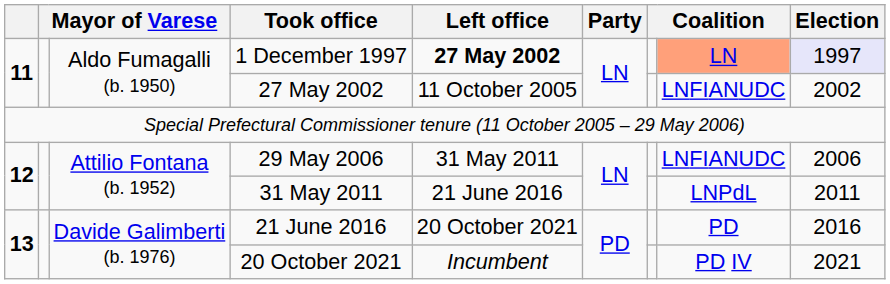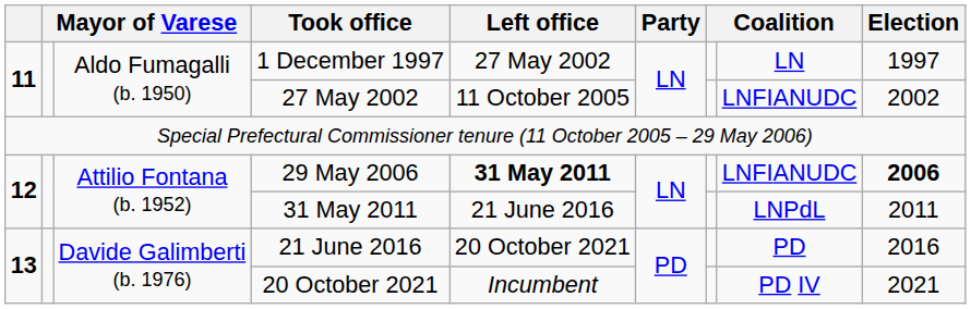1 December 1997 | Left office: bold -> normal
1 December 1997 | column 8: lightsalmon background -> no background
1 December 1997 | Election: lavender background -> no background
29 May 2006 | Left office: normal -> bold
29 May 2006 | Election: normal -> bold
